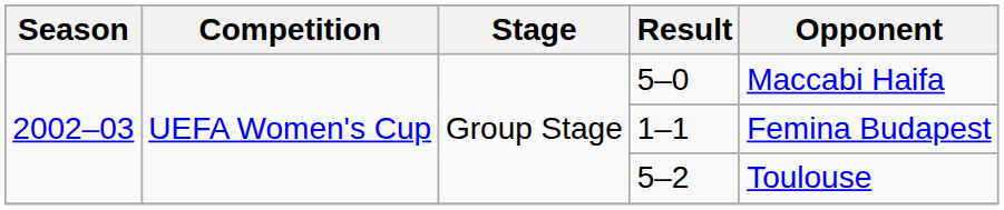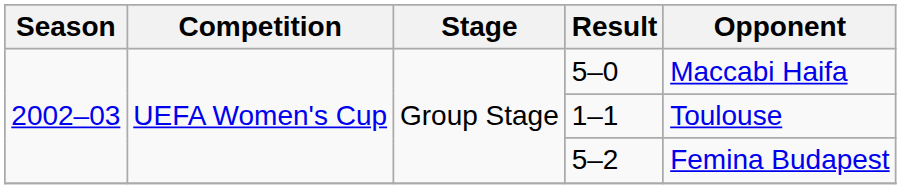1–1 | Opponent: Femina Budapest -> Toulouse
5–2 | Opponent: Toulouse -> Femina Budapest
